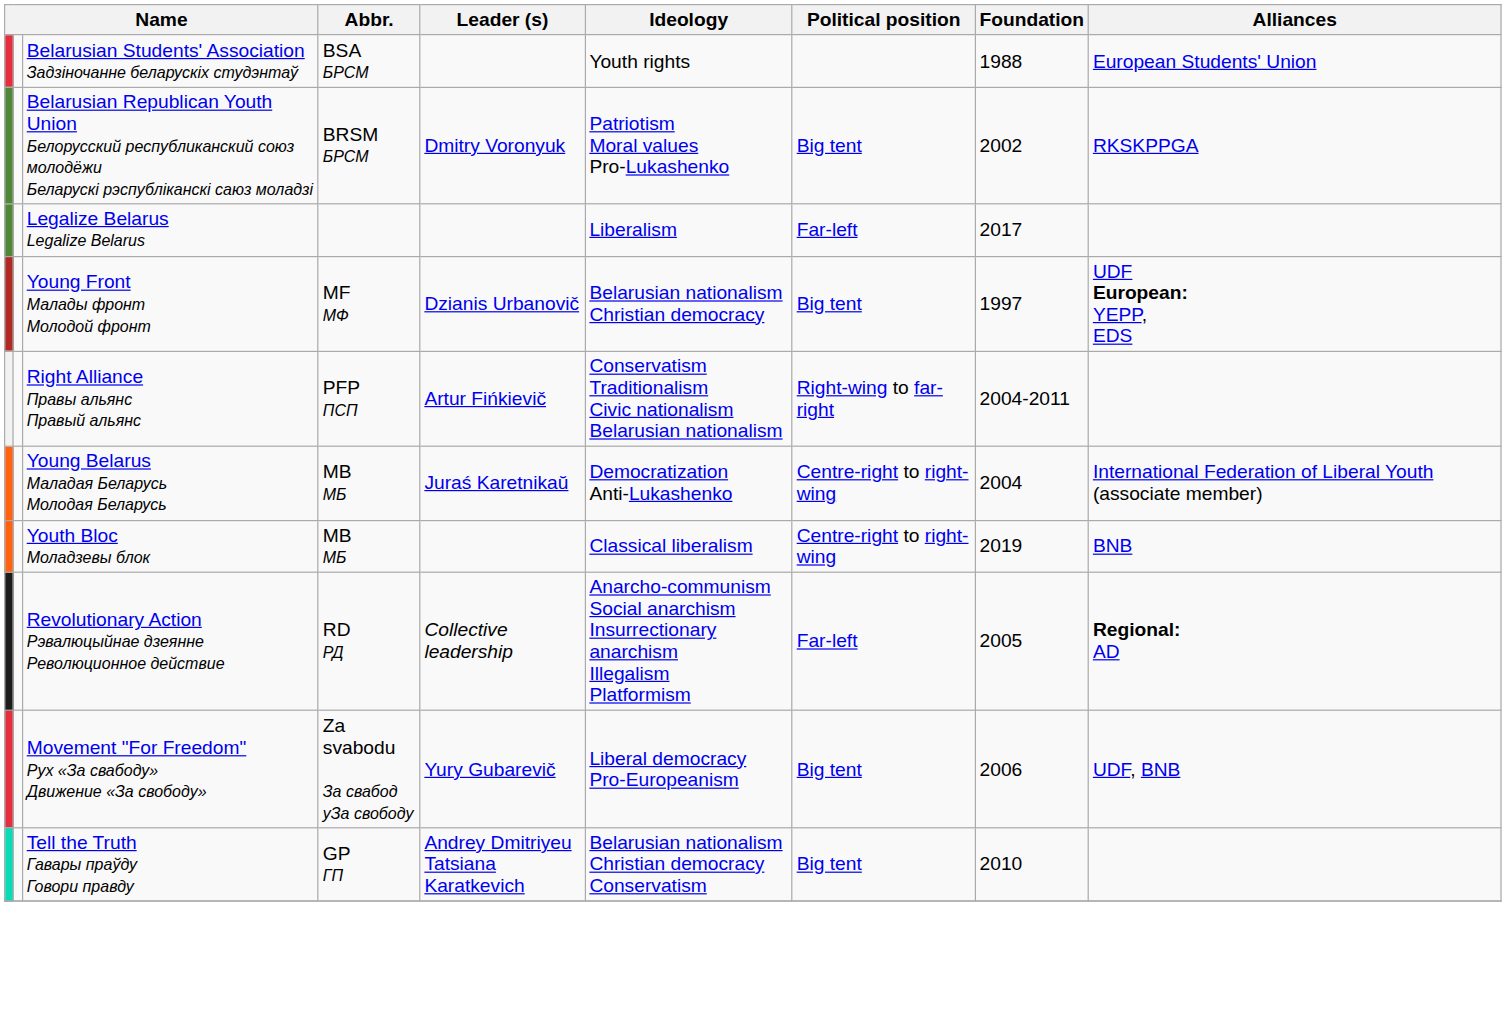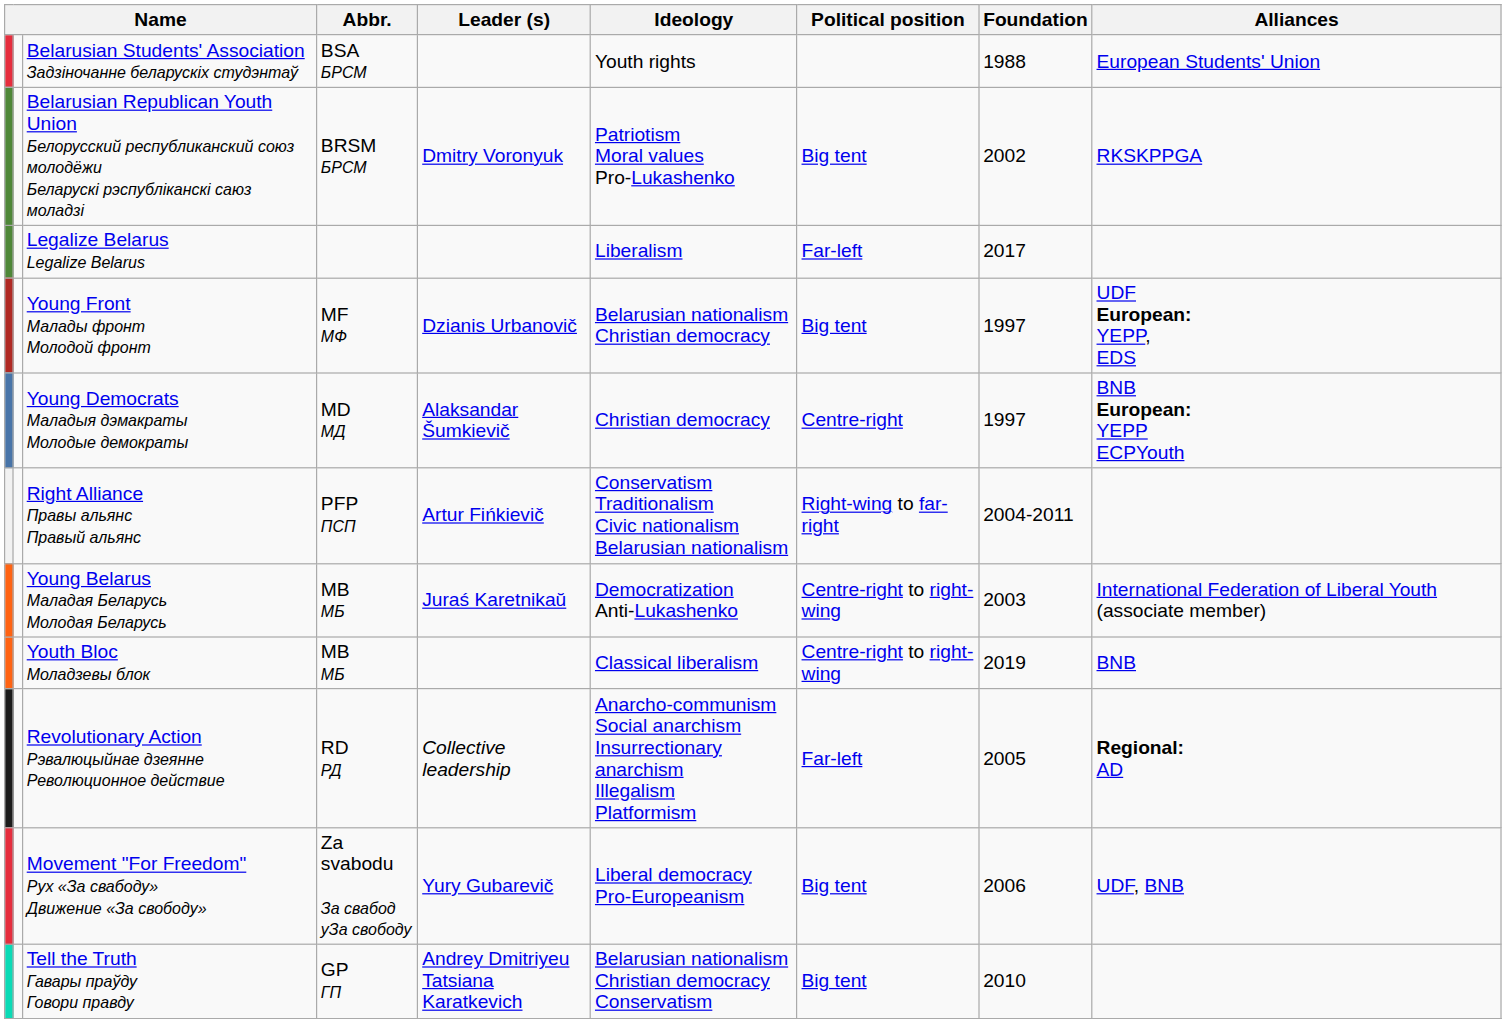+ row: Young Democrats Маладыя дэмакраты Молодые демократы | MD МД | Alaksandar Šumkievič | Christian democracy | Centre-right | 1997 | BNB European: YEPP ECPYouth
Young Belarus Маладая Беларусь Молодая Беларусь | Foundation: 2004 -> 2003
